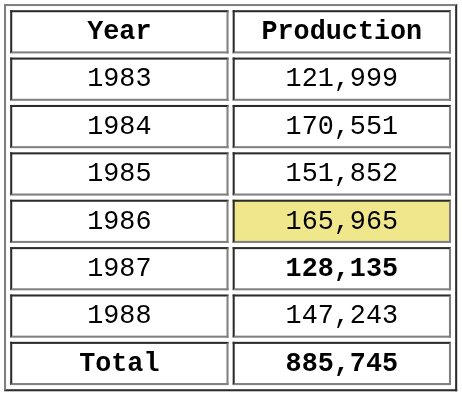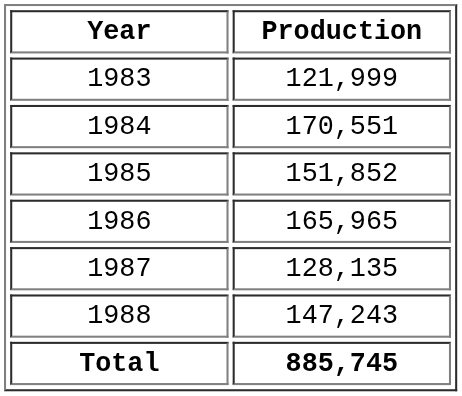1986 | Production: khaki background -> no background
1987 | Production: bold -> normal
